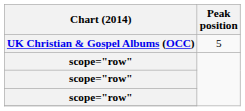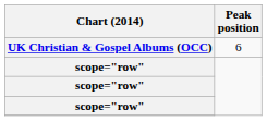UK Christian & Gospel Albums (OCC) | Peak position: 5 -> 6
